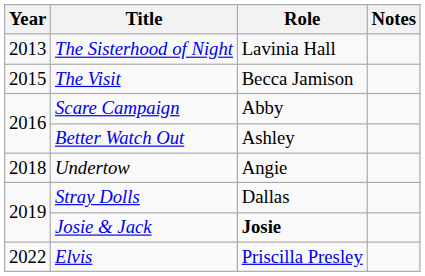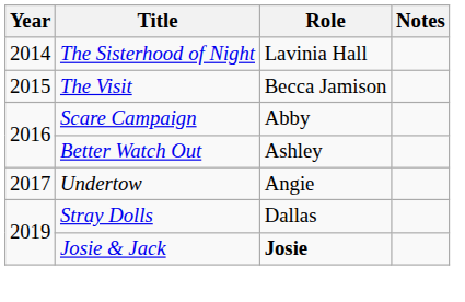The Sisterhood of Night | Year: 2013 -> 2014
Undertow | Year: 2018 -> 2017
- row: 2022 | Elvis | Priscilla Presley
